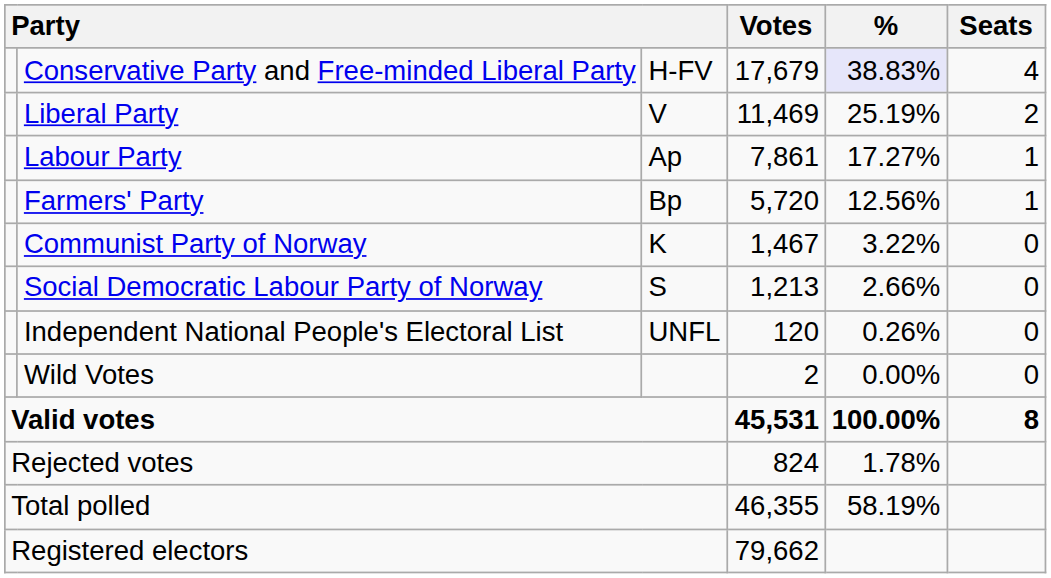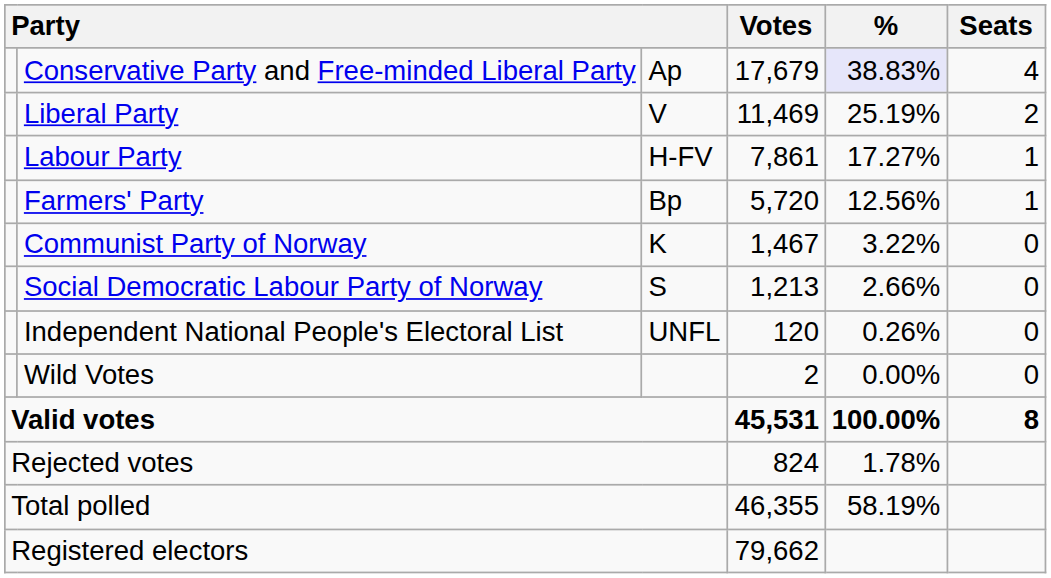Conservative Party and Free-minded Liberal Party | column 3: H-FV -> Ap
Labour Party | column 3: Ap -> H-FV
